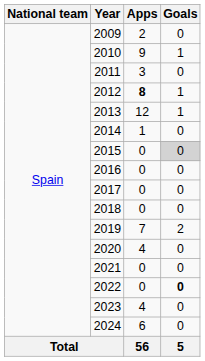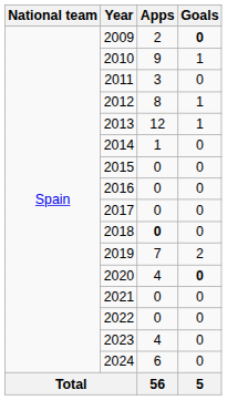2009 | Goals: normal -> bold
2012 | Apps: bold -> normal
2015 | Goals: lightgrey background -> no background
2018 | Apps: normal -> bold
2020 | Goals: normal -> bold
2022 | Goals: bold -> normal
